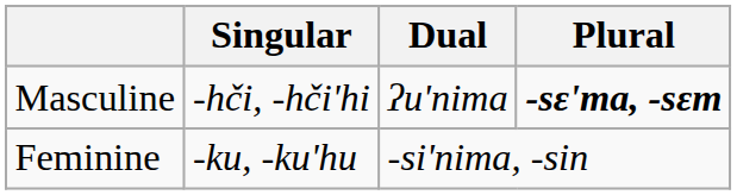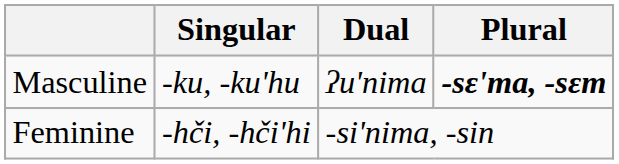Masculine | Singular: -hči, -hči'hi -> -ku, -ku'hu
Feminine | Singular: -ku, -ku'hu -> -hči, -hči'hi
